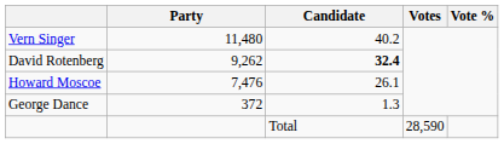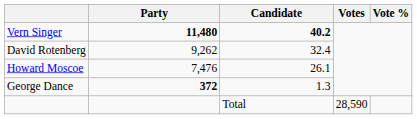Vern Singer | Party: normal -> bold
Vern Singer | Candidate: normal -> bold
David Rotenberg | Candidate: bold -> normal
George Dance | Party: normal -> bold
